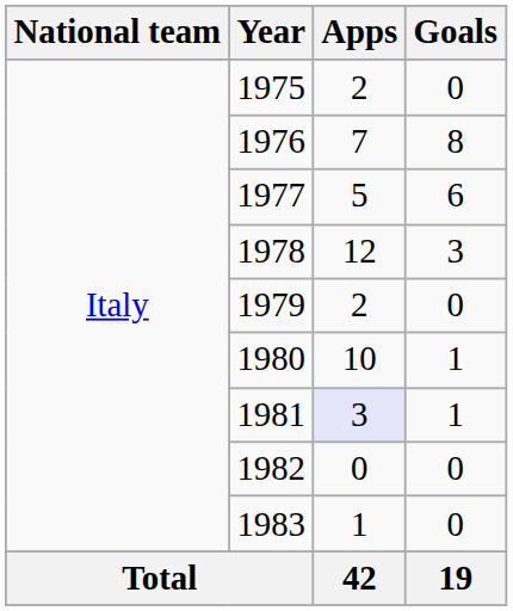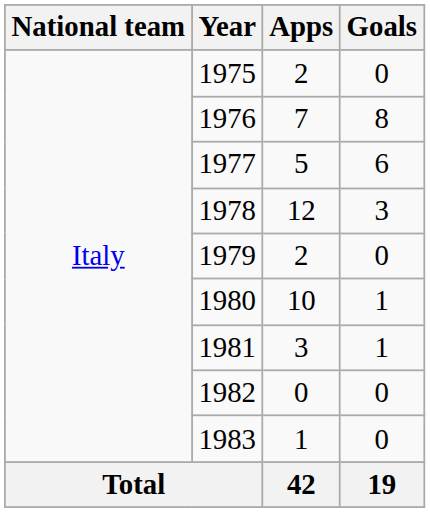1981 | Apps: lavender background -> no background
